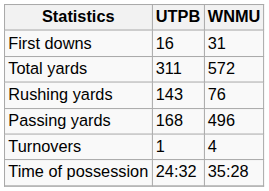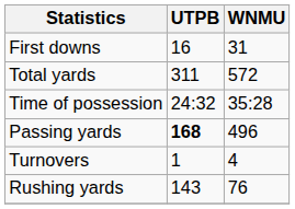rows swapped: Rushing yards <-> Time of possession
Passing yards | UTPB: normal -> bold
